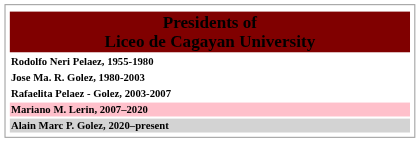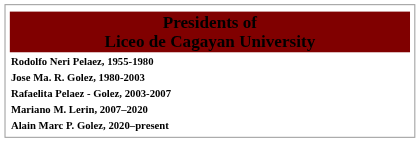row 5 | column 1: pink background -> no background
row 6 | column 1: lightgrey background -> no background
